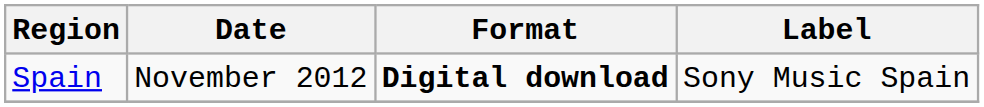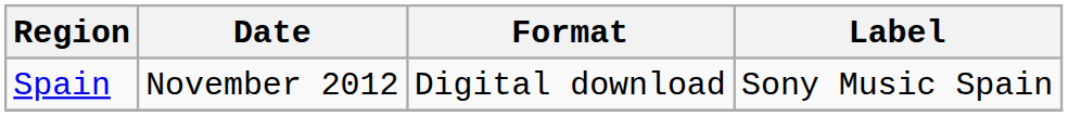Spain | Format: bold -> normal
